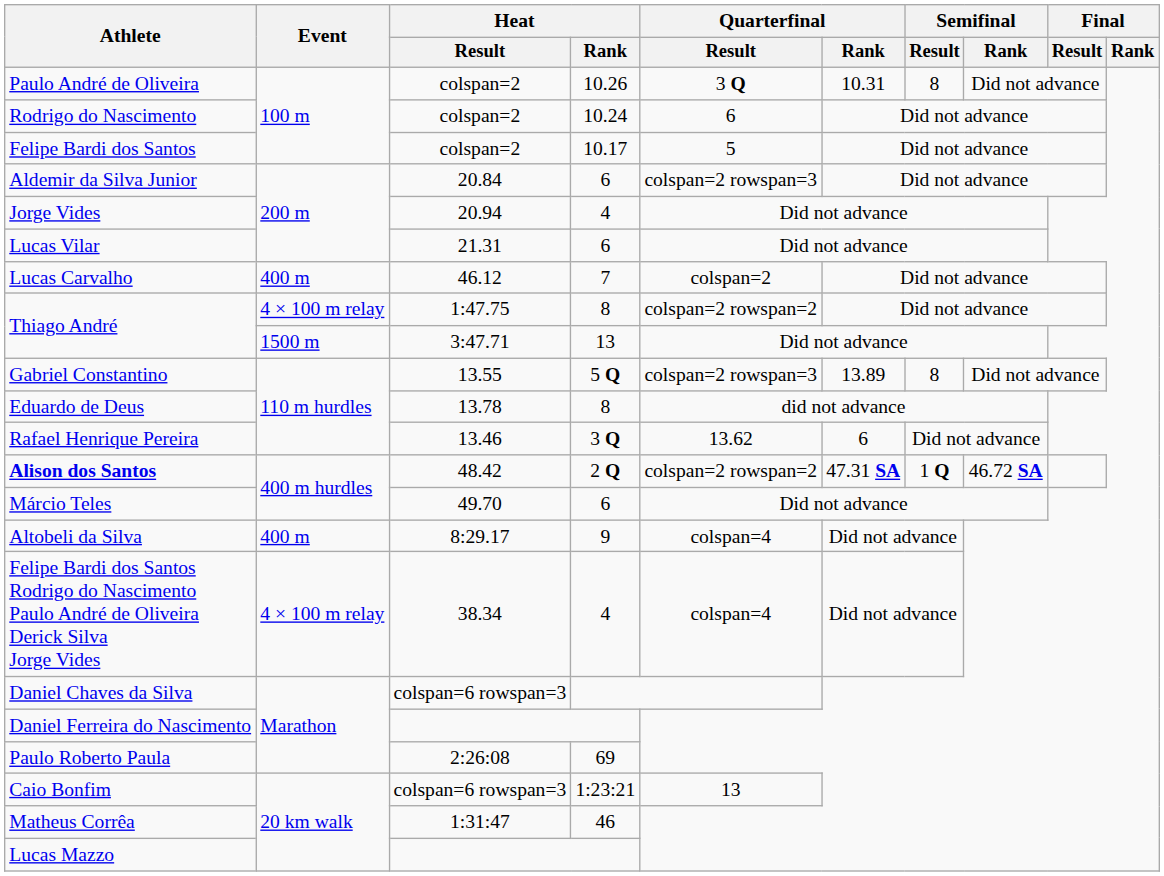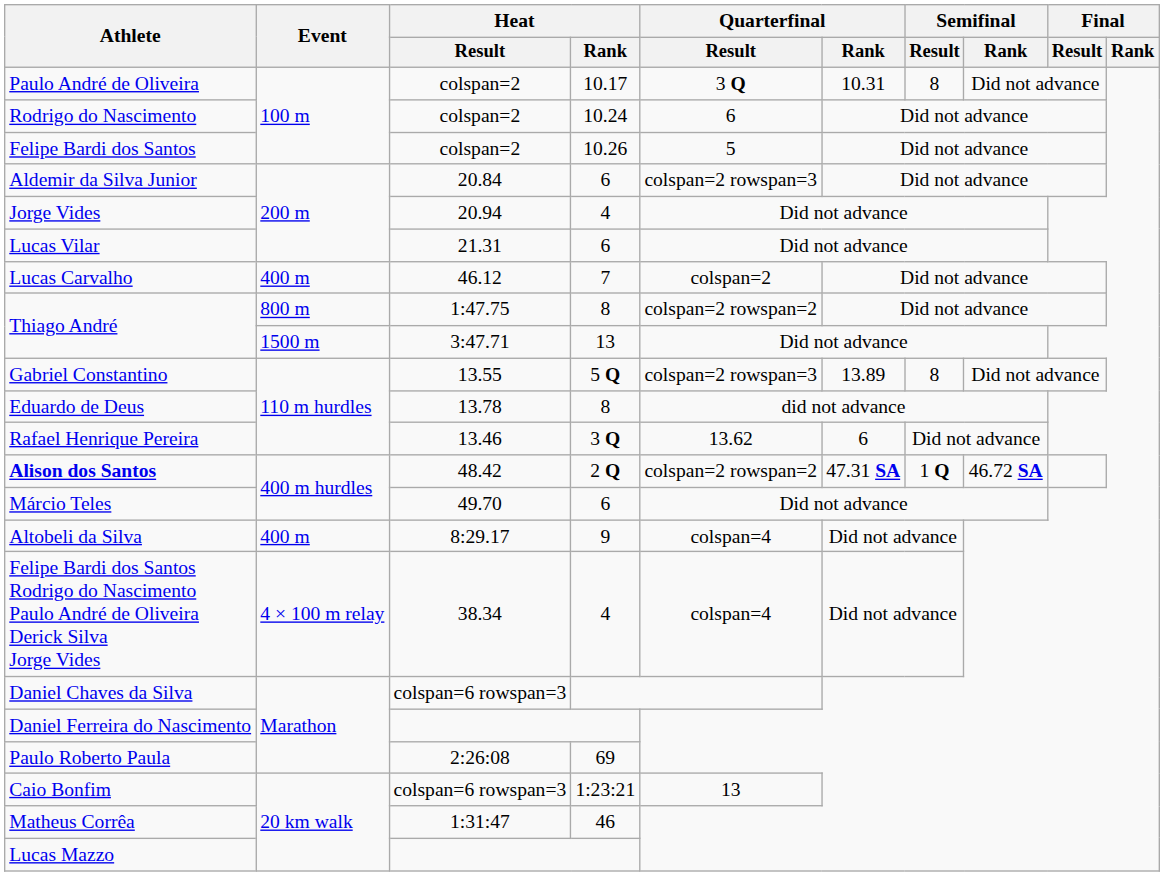Paulo André de Oliveira | Heat / Rank: 10.26 -> 10.17
Felipe Bardi dos Santos | Heat / Rank: 10.17 -> 10.26
Thiago André / 1:47.75 | Event: 4 × 100 m relay -> 800 m
